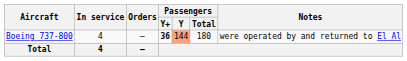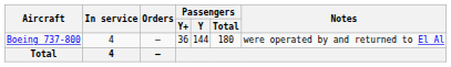Boeing 737-800 | Passengers / Y+: bold -> normal
Boeing 737-800 | Passengers / Y: lightsalmon background -> no background
